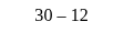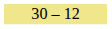row 1 | column 1: no background -> khaki background
